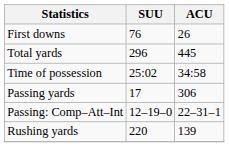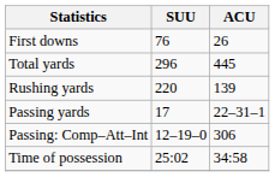rows swapped: Rushing yards <-> Time of possession
Passing yards | ACU: 306 -> 22–31–1
Passing: Comp–Att–Int | ACU: 22–31–1 -> 306
